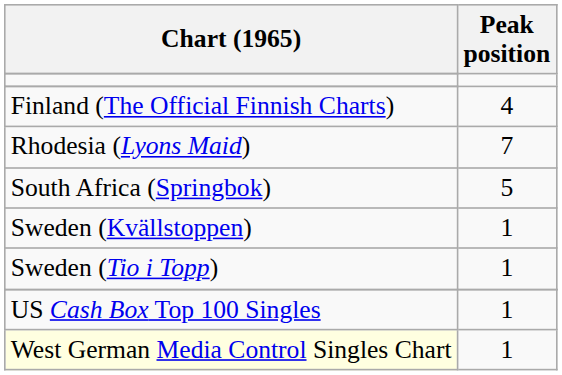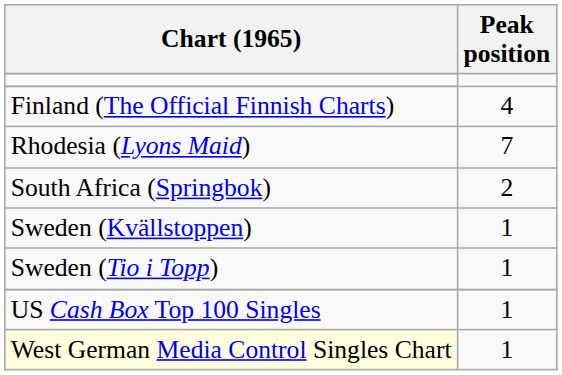row 5 | Peak position: 5 -> 2
